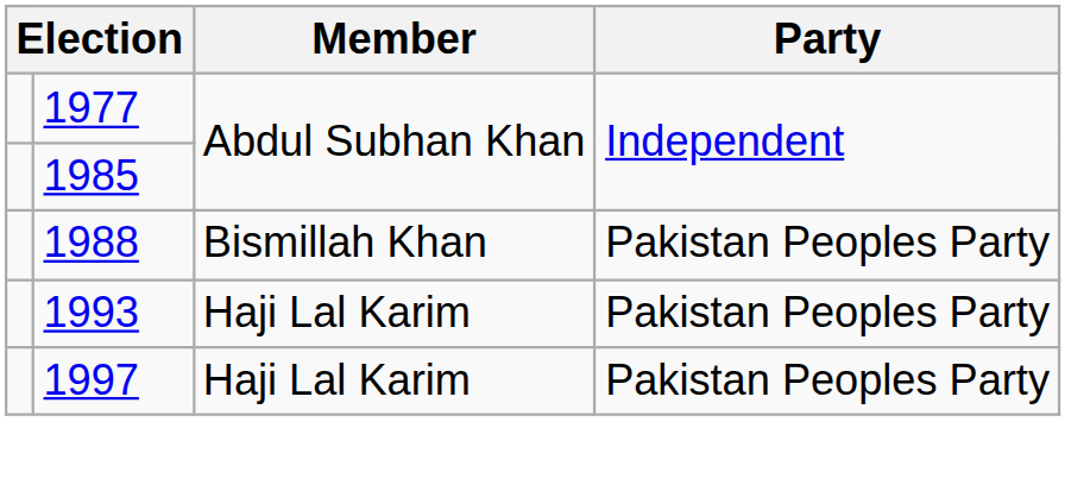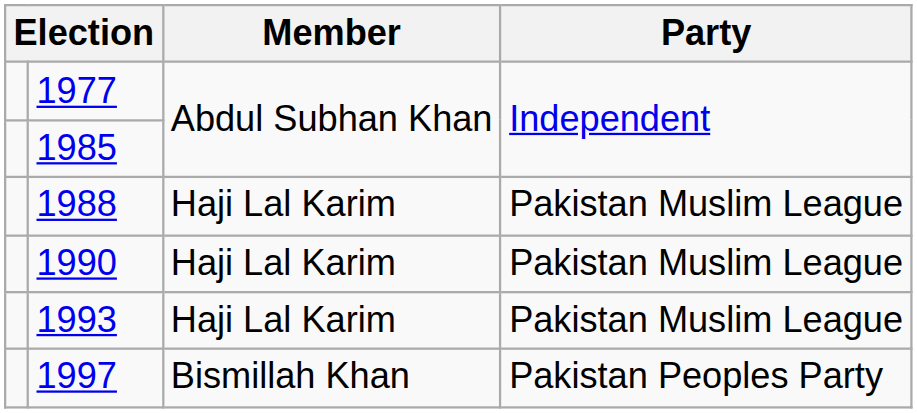1988 | Member: Bismillah Khan -> Haji Lal Karim
1988 | Party: Pakistan Peoples Party -> Pakistan Muslim League
+ row: 1990 | Haji Lal Karim | Pakistan Muslim League
1993 | Party: Pakistan Peoples Party -> Pakistan Muslim League
1997 | Member: Haji Lal Karim -> Bismillah Khan
